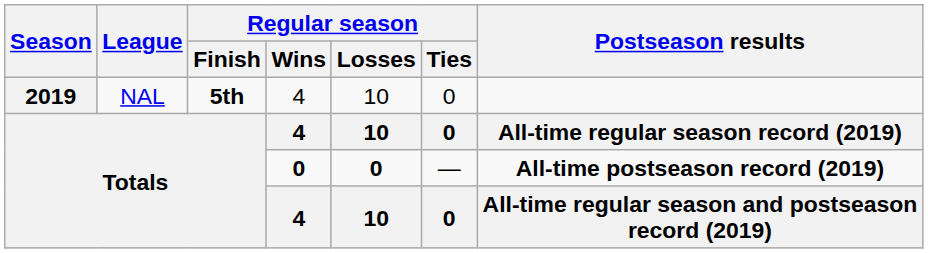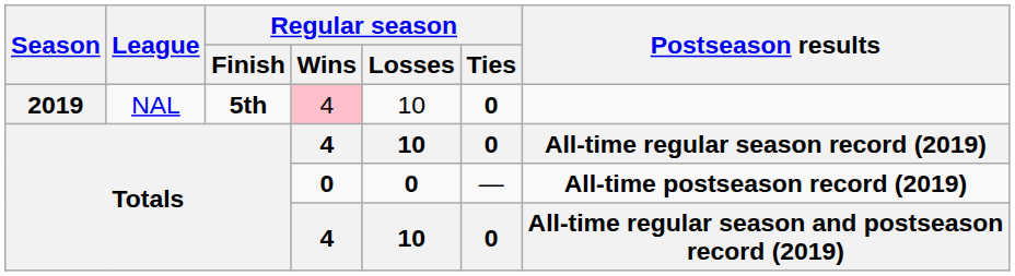2019 | Regular season / Wins: no background -> pink background
2019 | Regular season / Ties: normal -> bold
